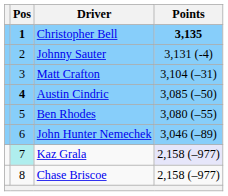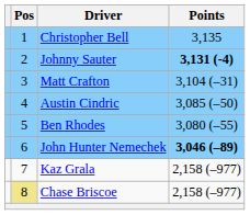Christopher Bell | Pos: bold -> normal
Christopher Bell | Points: bold -> normal
Johnny Sauter | Points: normal -> bold
Austin Cindric | Pos: bold -> normal
John Hunter Nemechek | Points: normal -> bold
Kaz Grala | Pos: paleturquoise background -> no background
Kaz Grala | Points: lavender background -> no background
Chase Briscoe | Pos: no background -> khaki background
